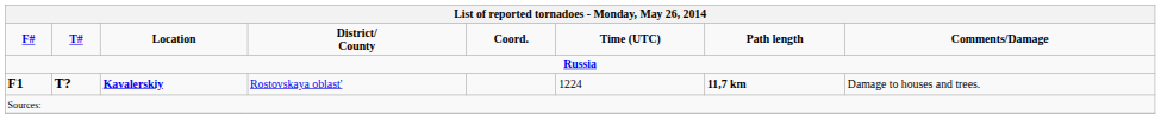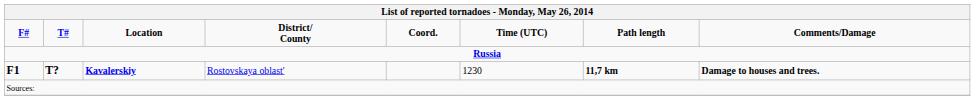F1 | Time (UTC): 1224 -> 1230
F1 | Comments/Damage: normal -> bold
